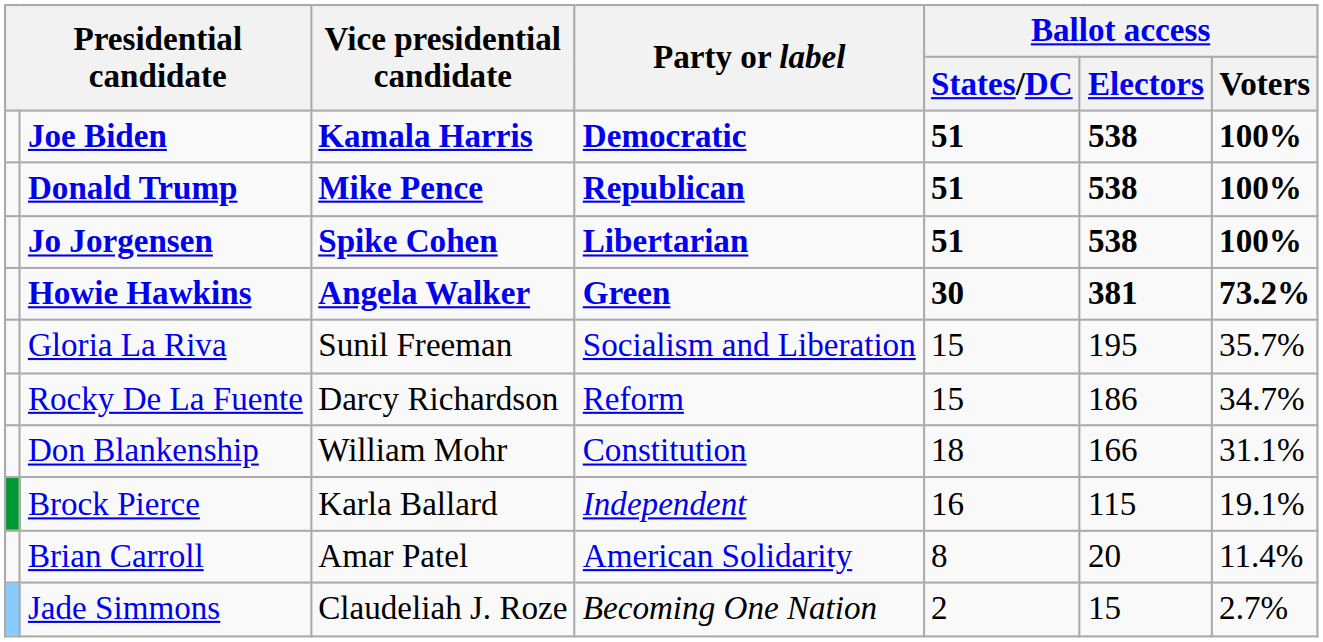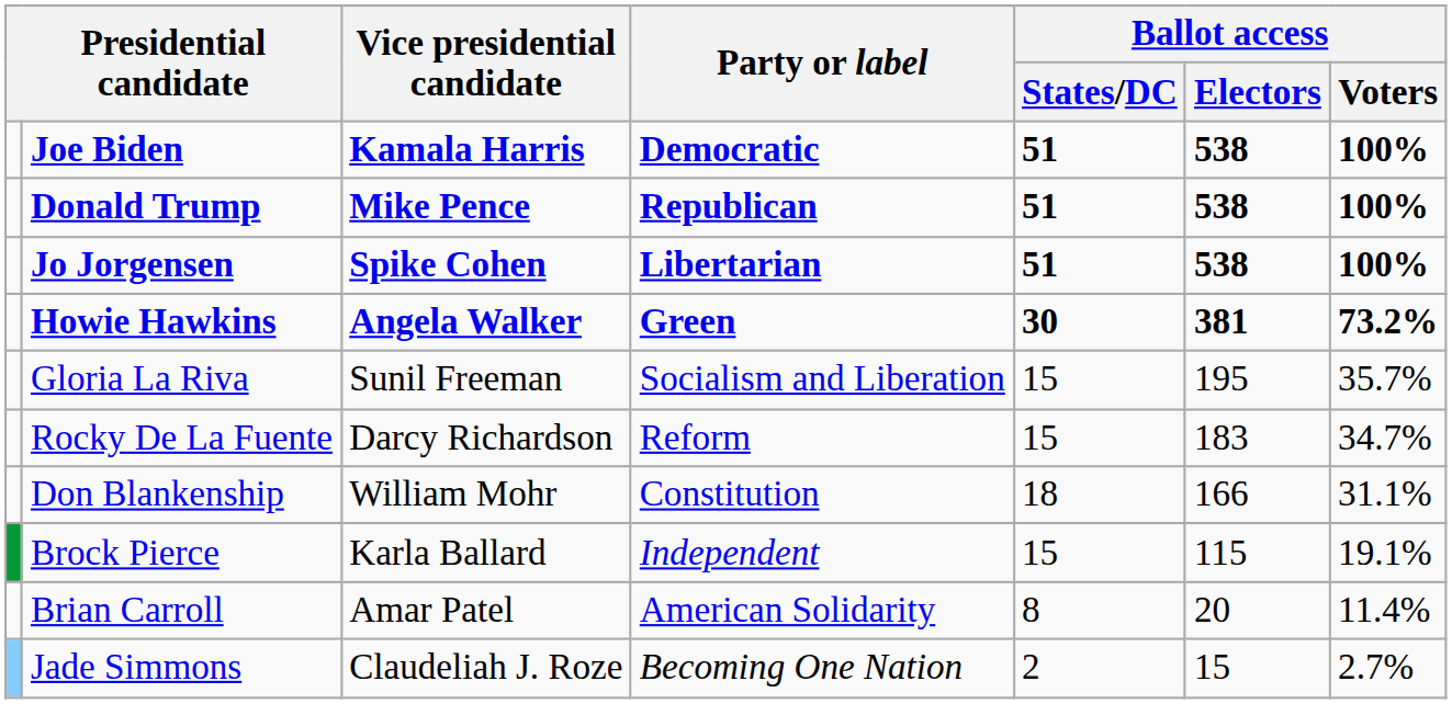Rocky De La Fuente | Ballot access / Electors: 186 -> 183
Brock Pierce | Ballot access / States/DC: 16 -> 15
